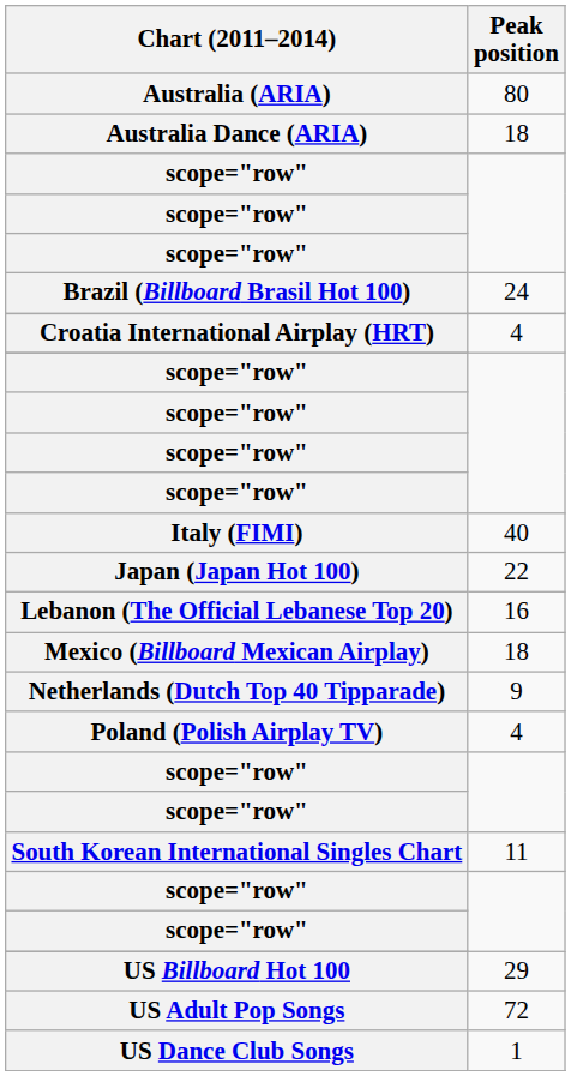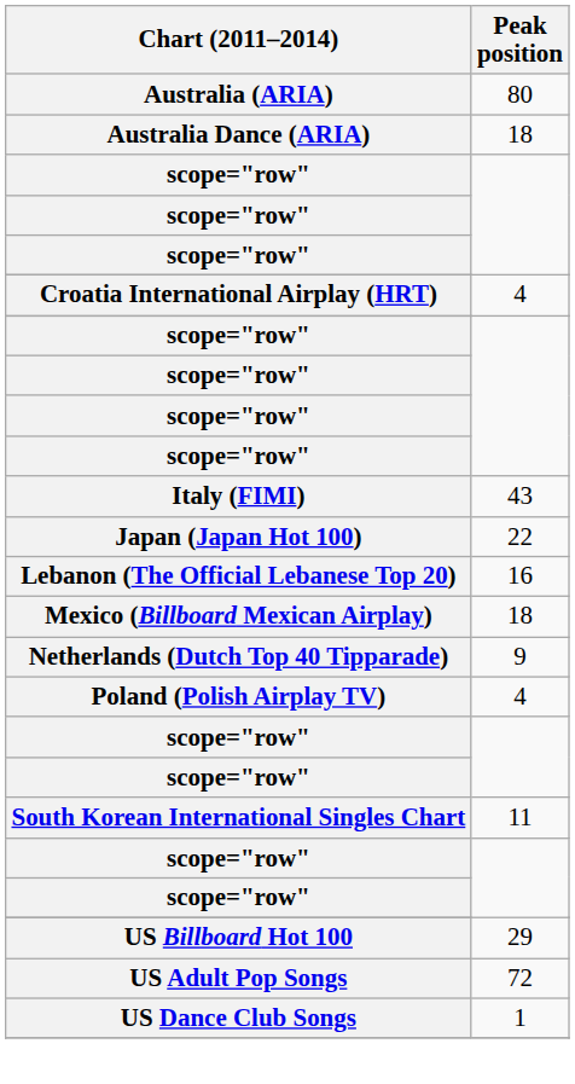- row: Brazil (Billboard Brasil Hot 100) | 24
Italy (FIMI) | Peak position: 40 -> 43
